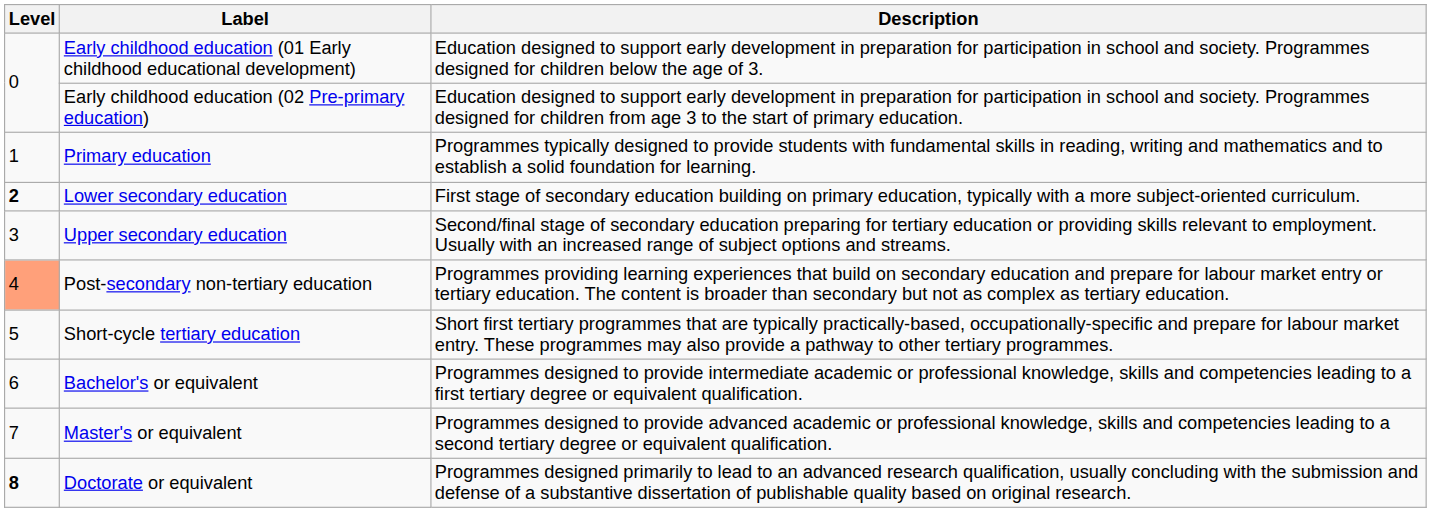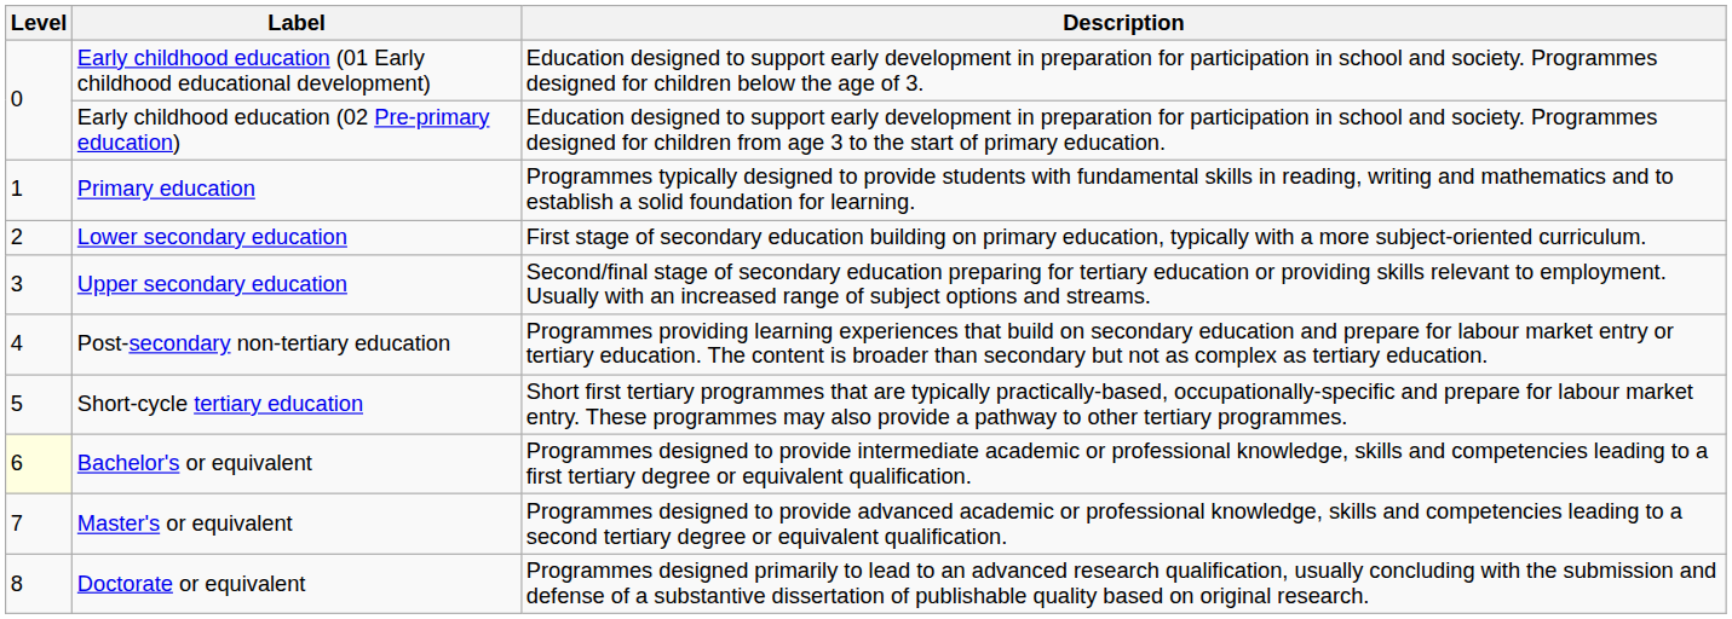Lower secondary education | Level: bold -> normal
Post-secondary non-tertiary education | Level: lightsalmon background -> no background
Bachelor's or equivalent | Level: no background -> lightyellow background
Doctorate or equivalent | Level: bold -> normal
